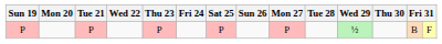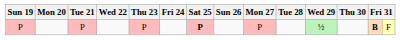row 2 | Sat 25: normal -> bold
row 2 | column 13: normal -> bold
